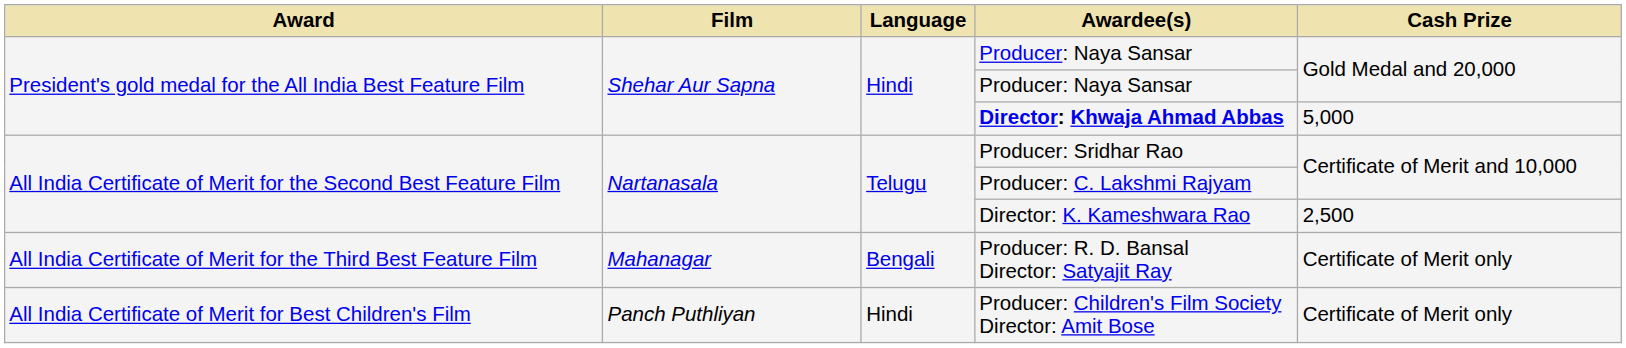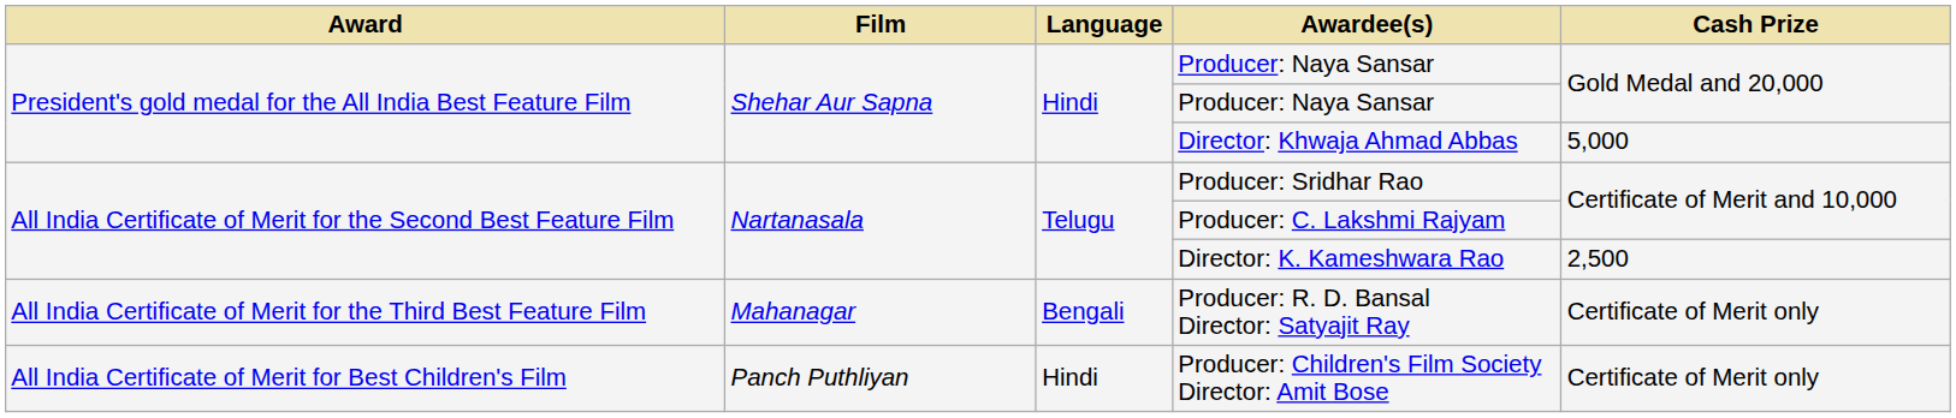row 4 | Awardee(s): bold -> normal
